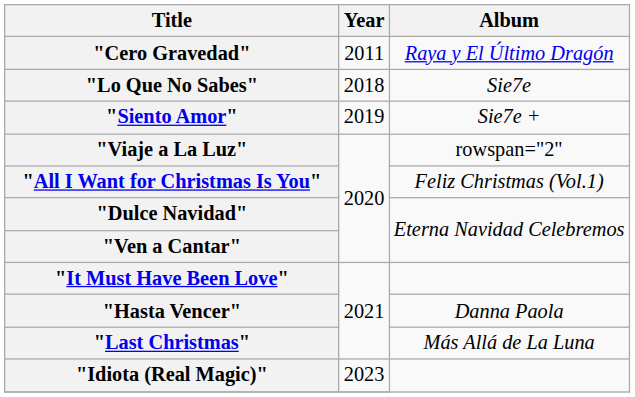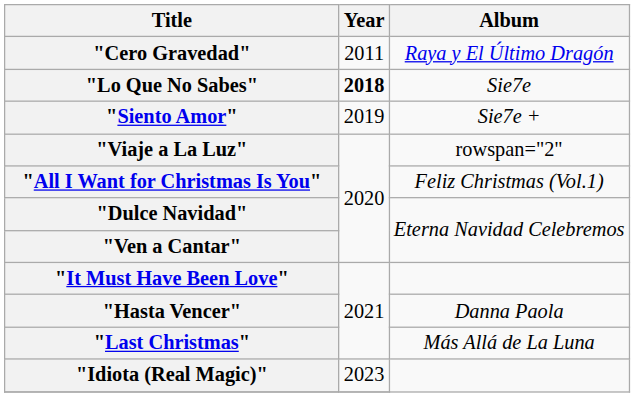"Lo Que No Sabes" | Year: normal -> bold
